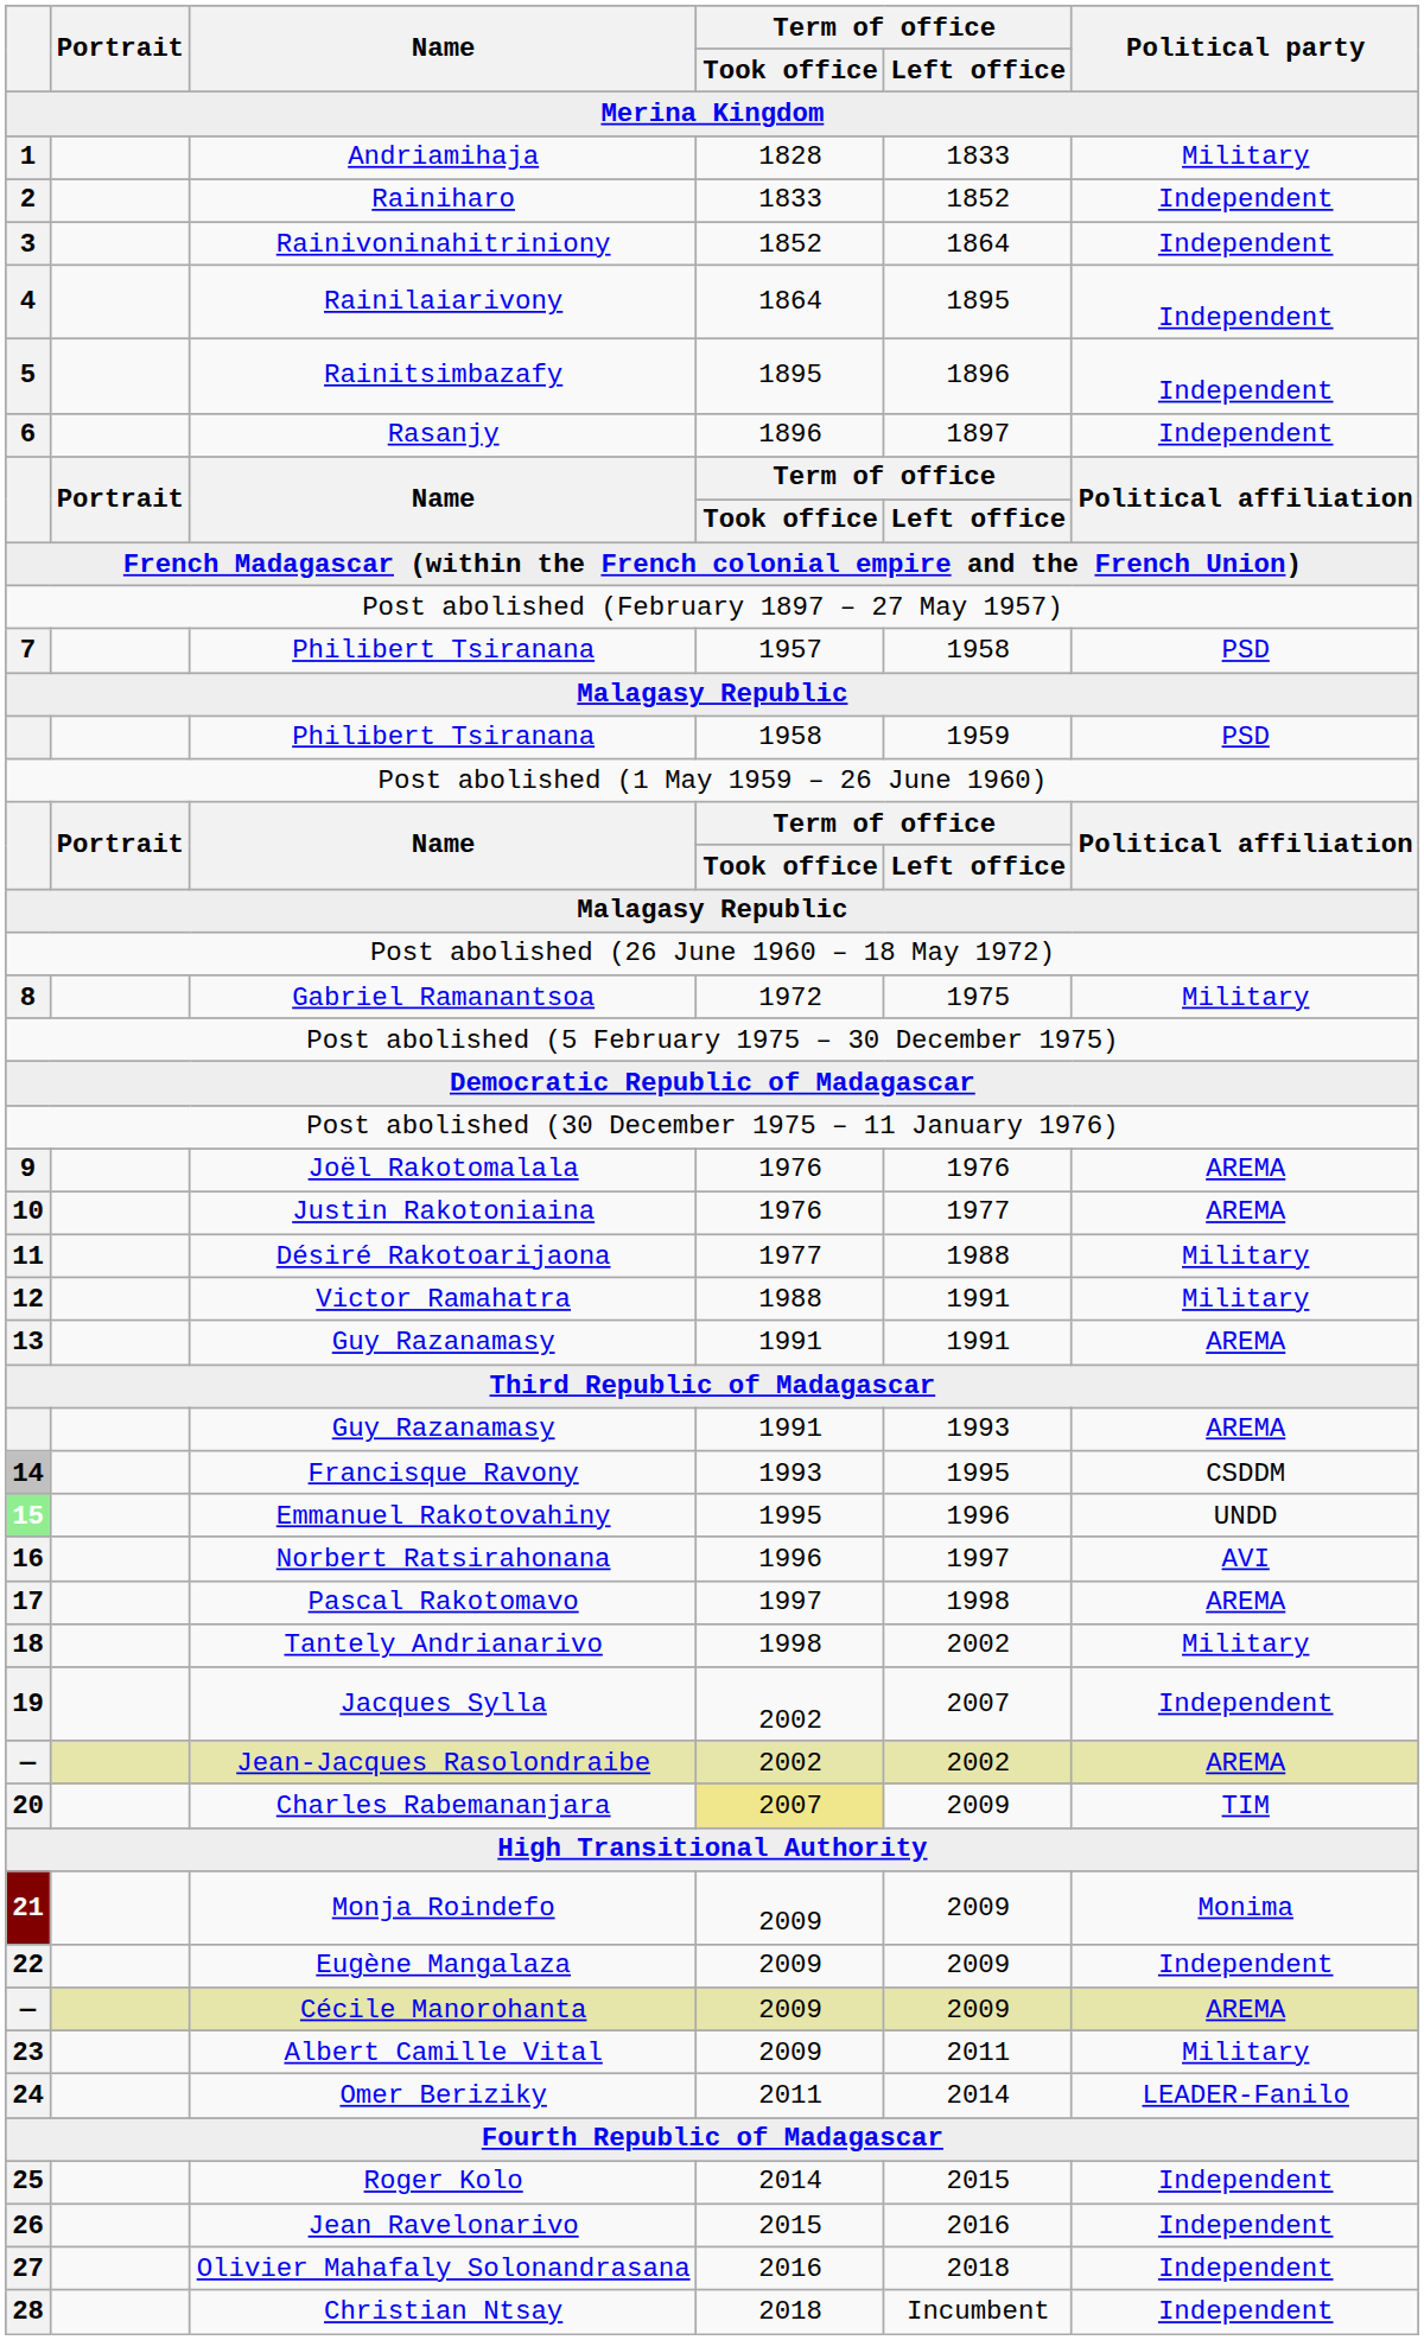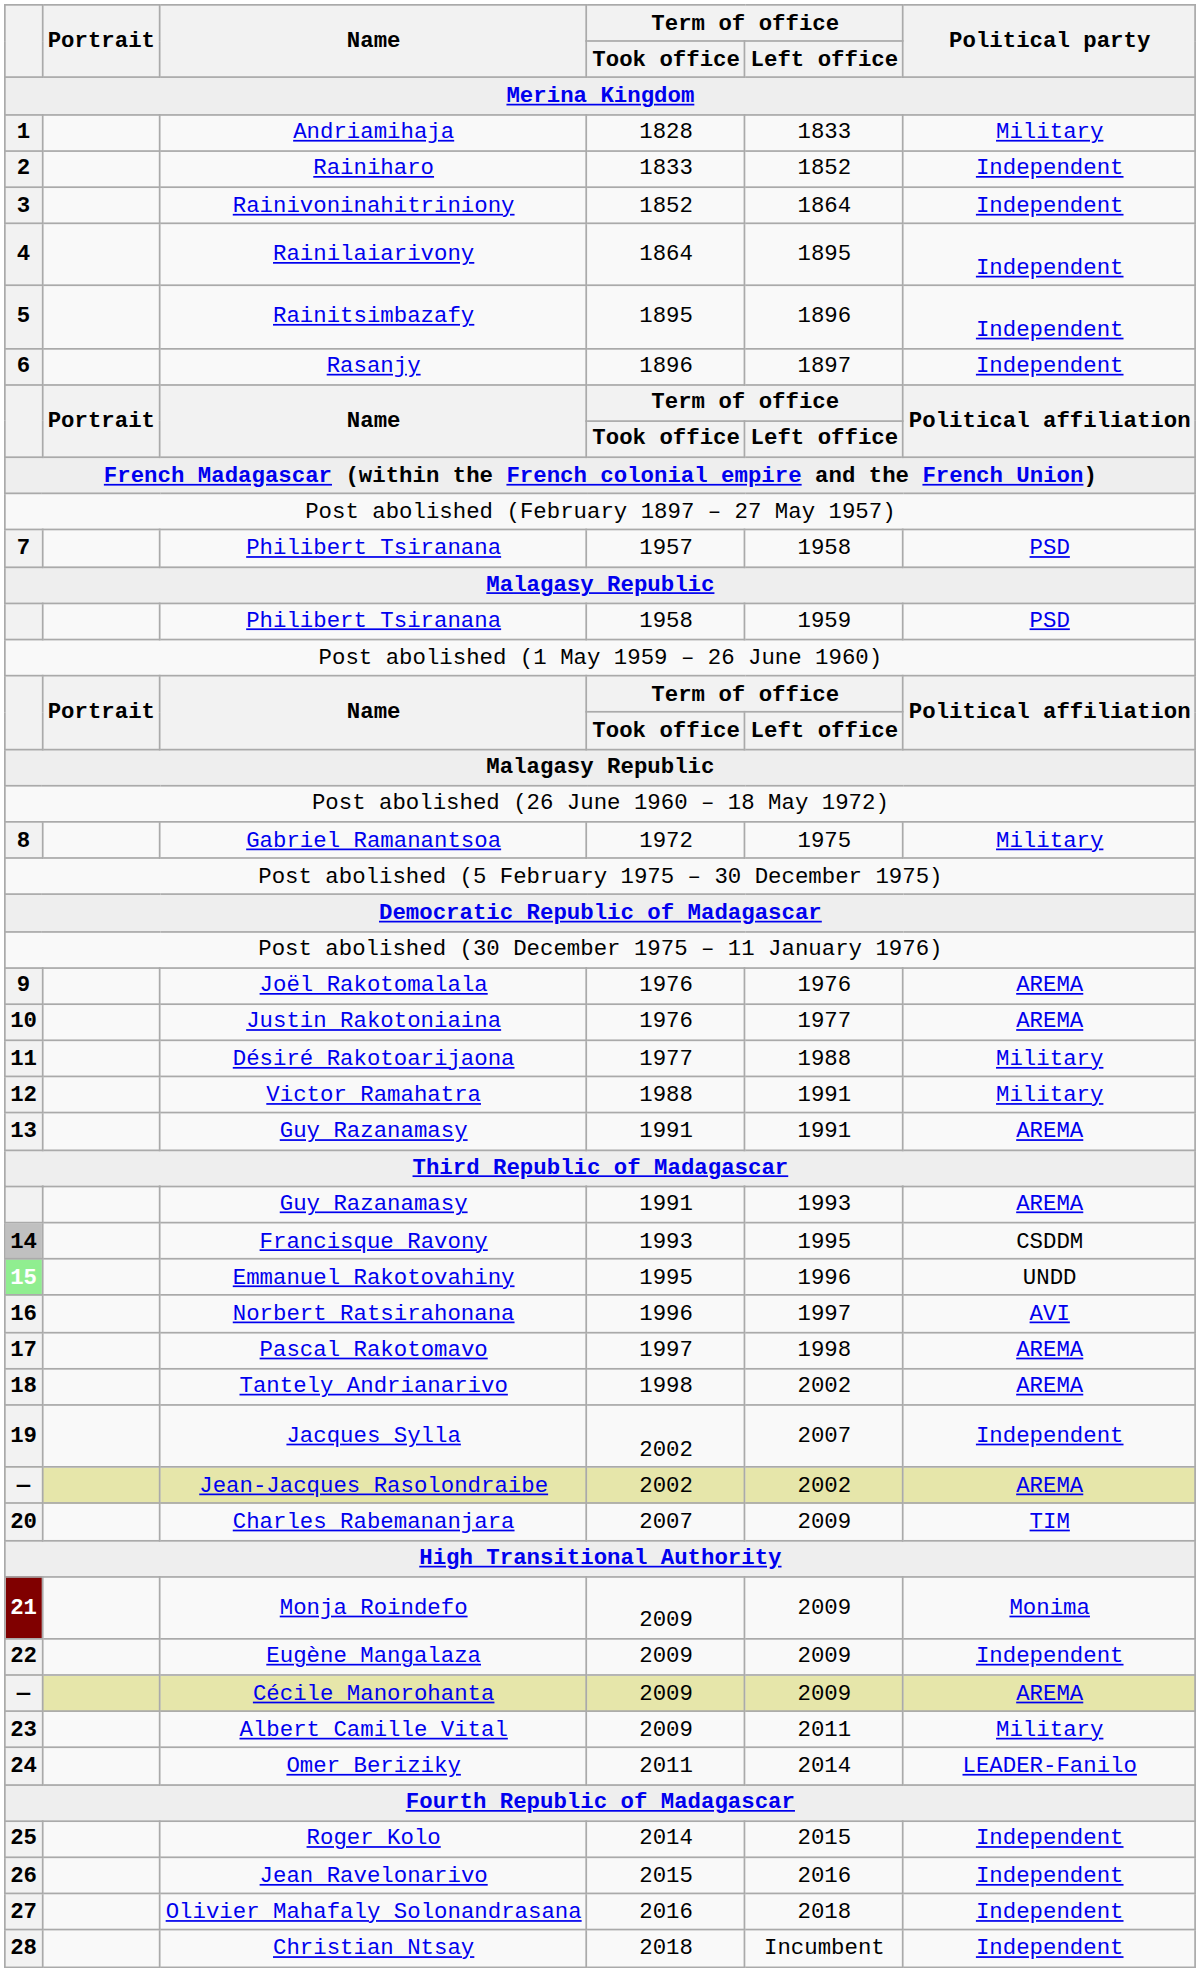Tantely Andrianarivo | Political party: Military -> AREMA
Charles Rabemananjara | Term of office / Took office: khaki background -> no background
